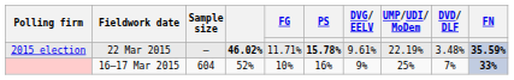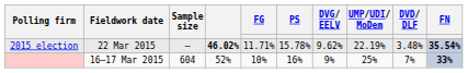2015 election | PS: bold -> normal
2015 election | DVG/ EELV: 9.61% -> 9.62%
2015 election | FN: 35.59% -> 35.54%
